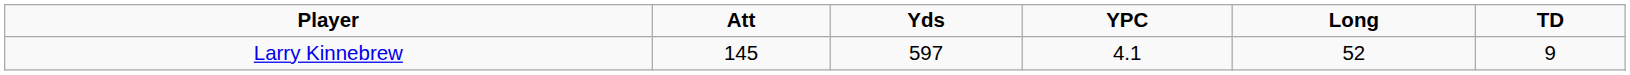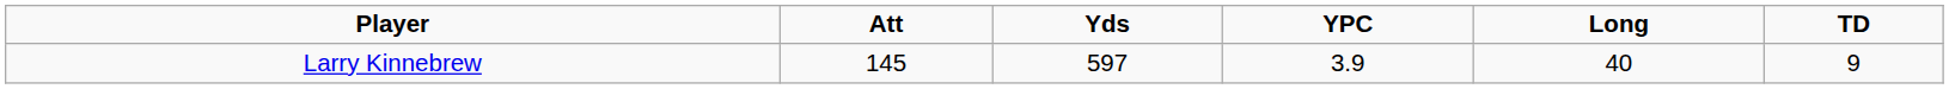Larry Kinnebrew | YPC: 4.1 -> 3.9
Larry Kinnebrew | Long: 52 -> 40
